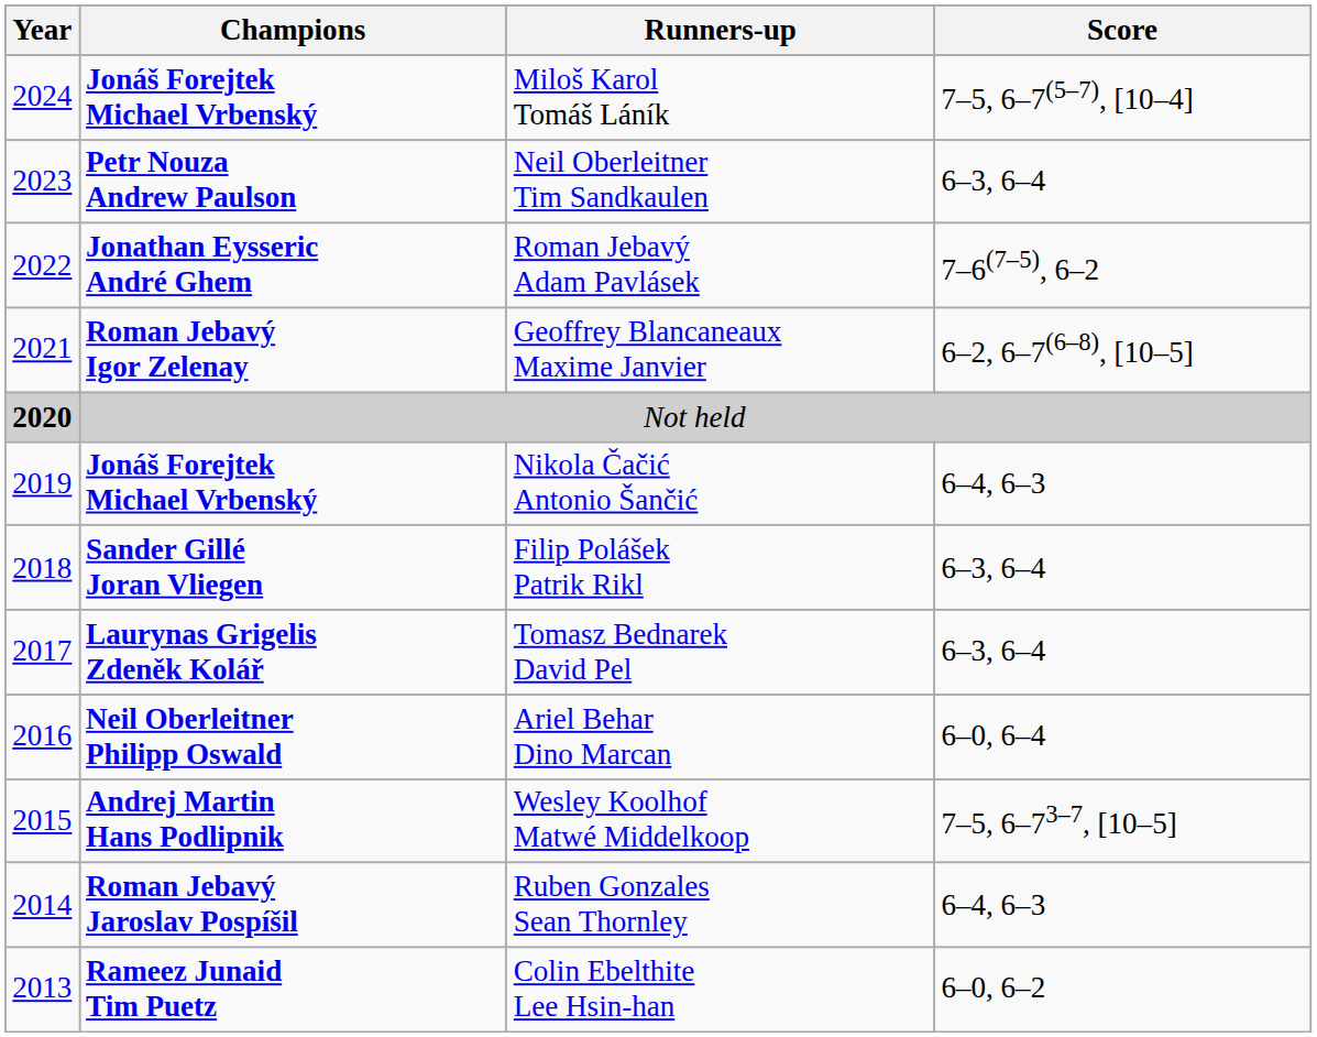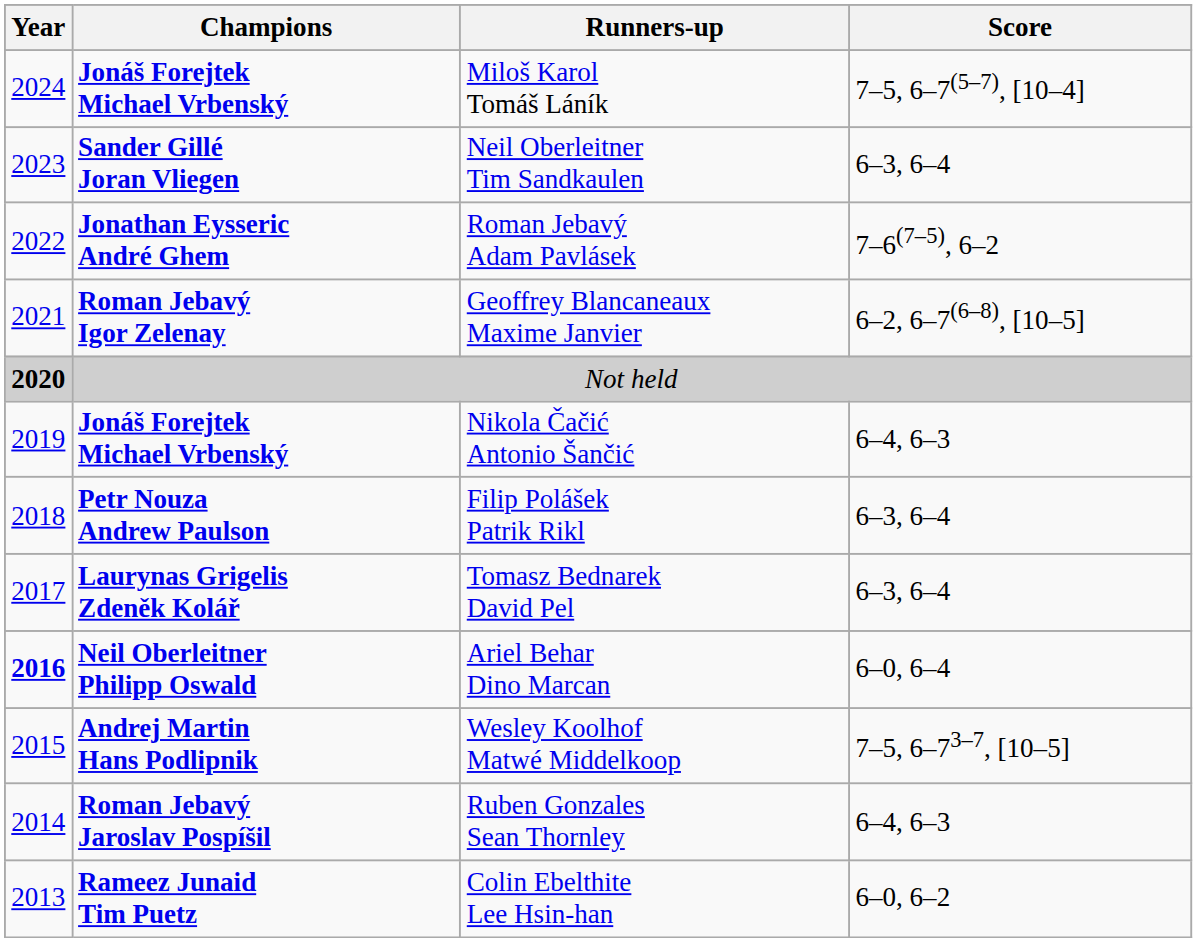Neil Oberleitner Tim Sandkaulen | Champions: Petr Nouza Andrew Paulson -> Sander Gillé Joran Vliegen
Filip Polášek Patrik Rikl | Champions: Sander Gillé Joran Vliegen -> Petr Nouza Andrew Paulson
Ariel Behar Dino Marcan | Year: normal -> bold
